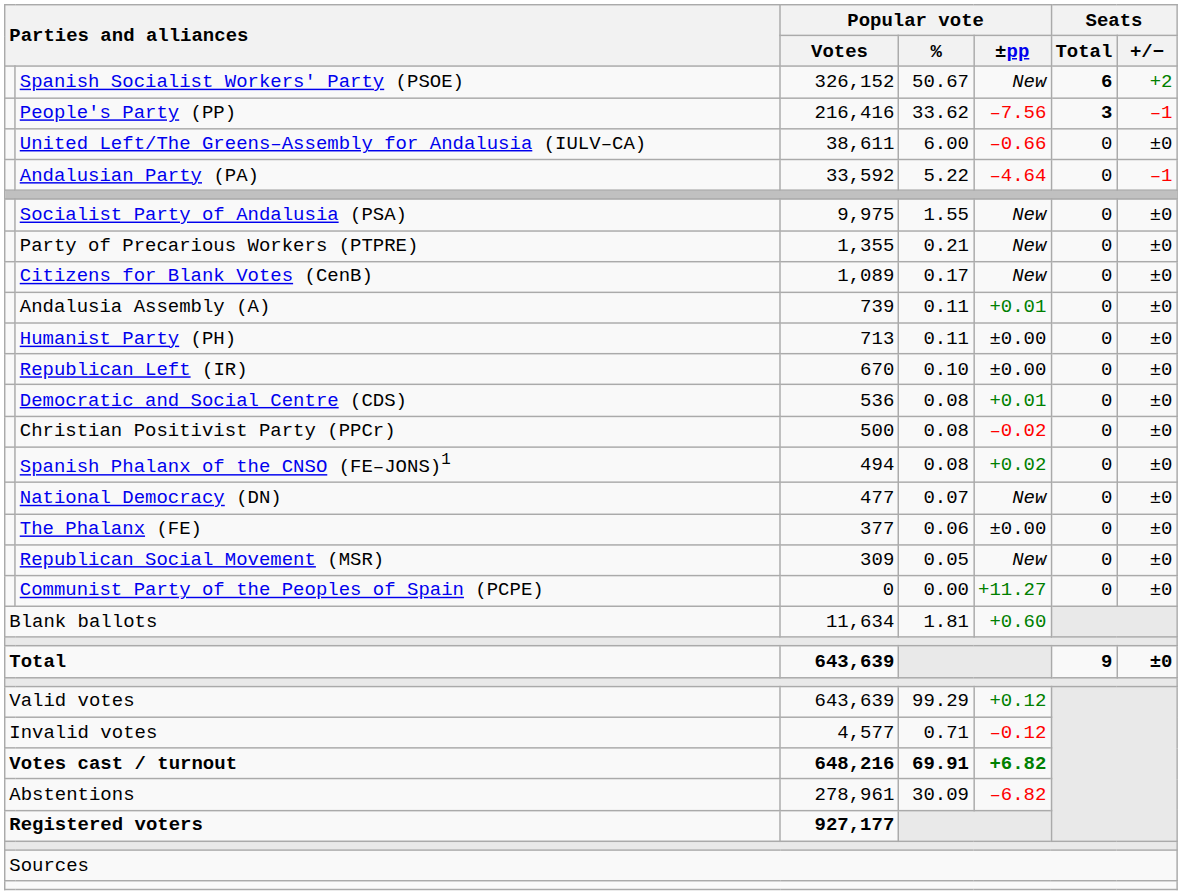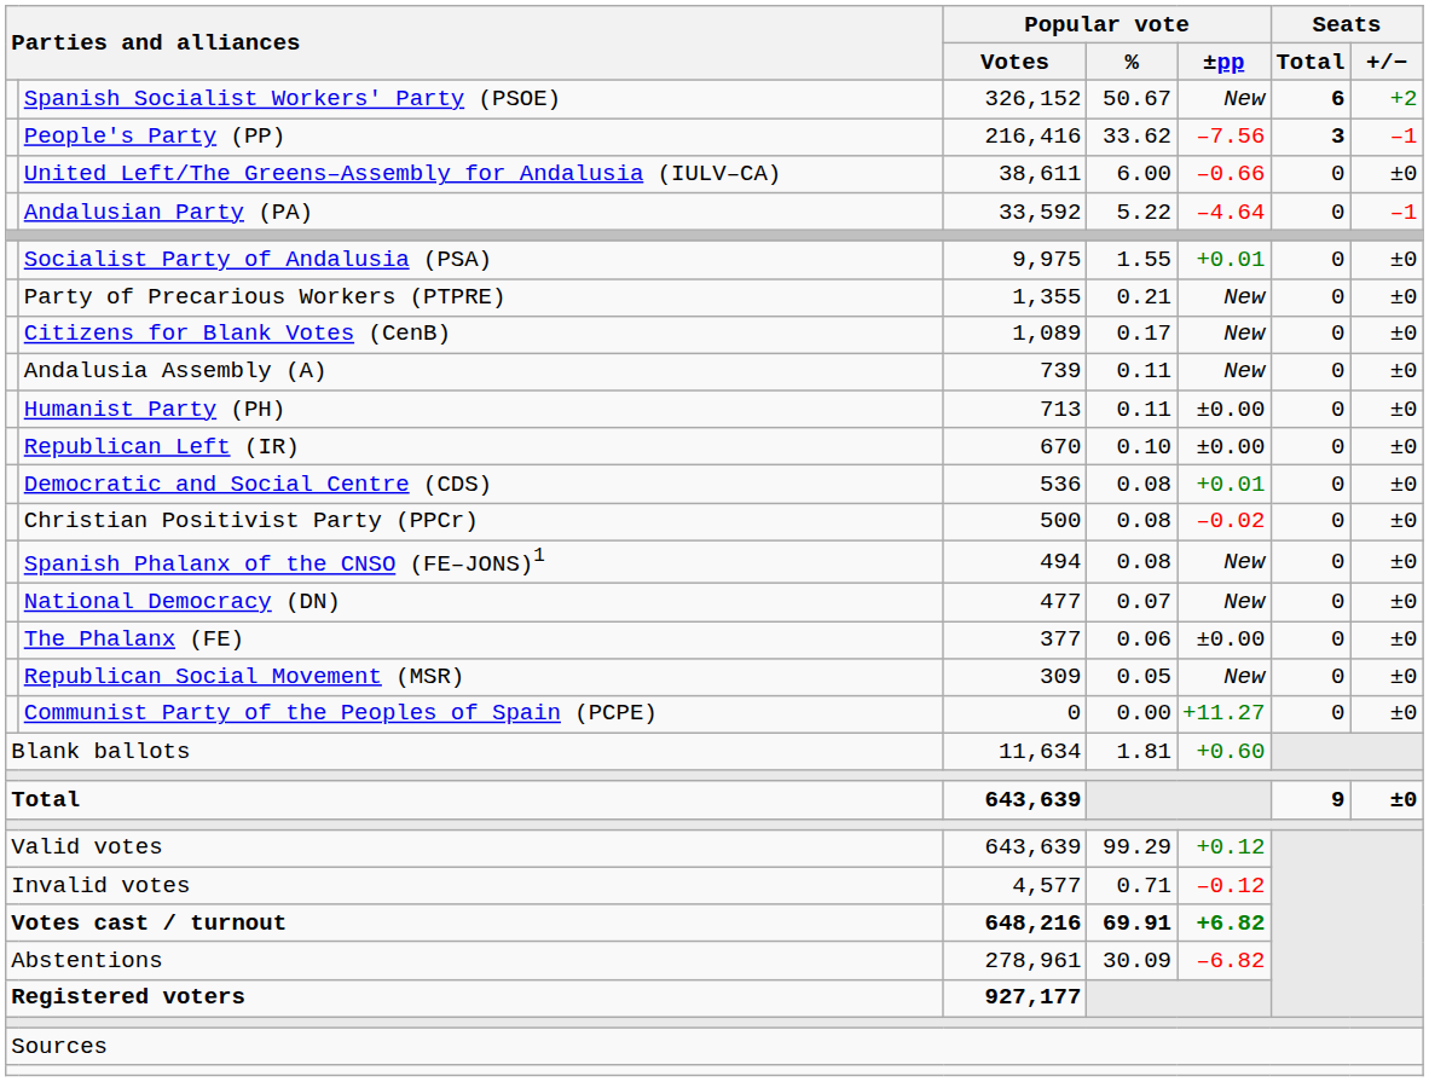Socialist Party of Andalusia (PSA) | Popular vote / ±pp: New -> +0.01
Andalusia Assembly (A) | Popular vote / ±pp: +0.01 -> New
Spanish Phalanx of the CNSO (FE–JONS)1 | Popular vote / ±pp: +0.02 -> New
